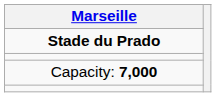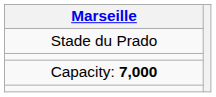row 2 | Marseille: bold -> normal
